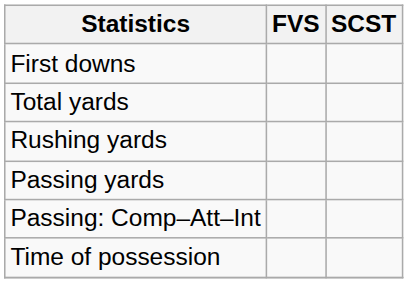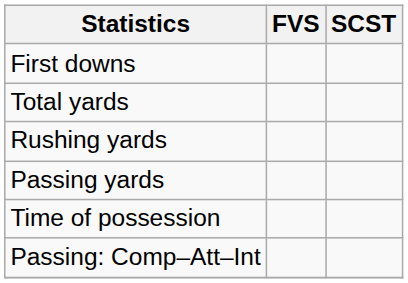rows swapped: Passing: Comp–Att–Int <-> Time of possession
